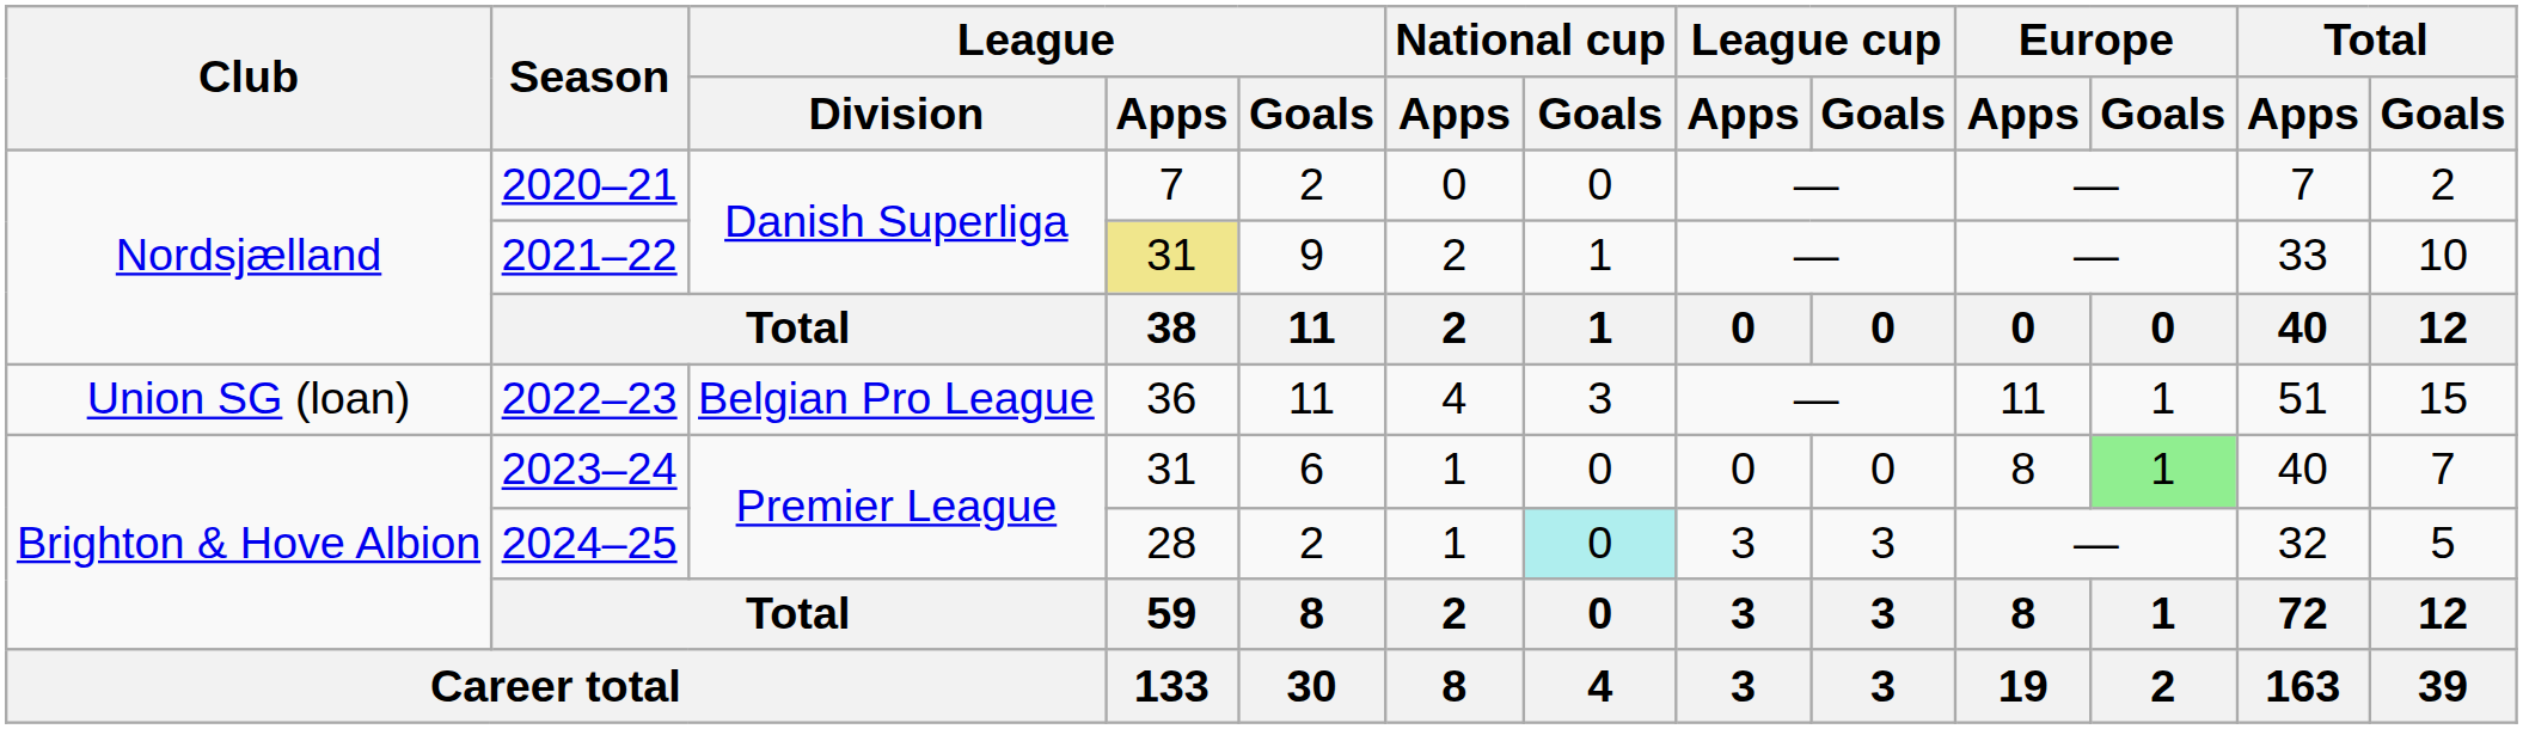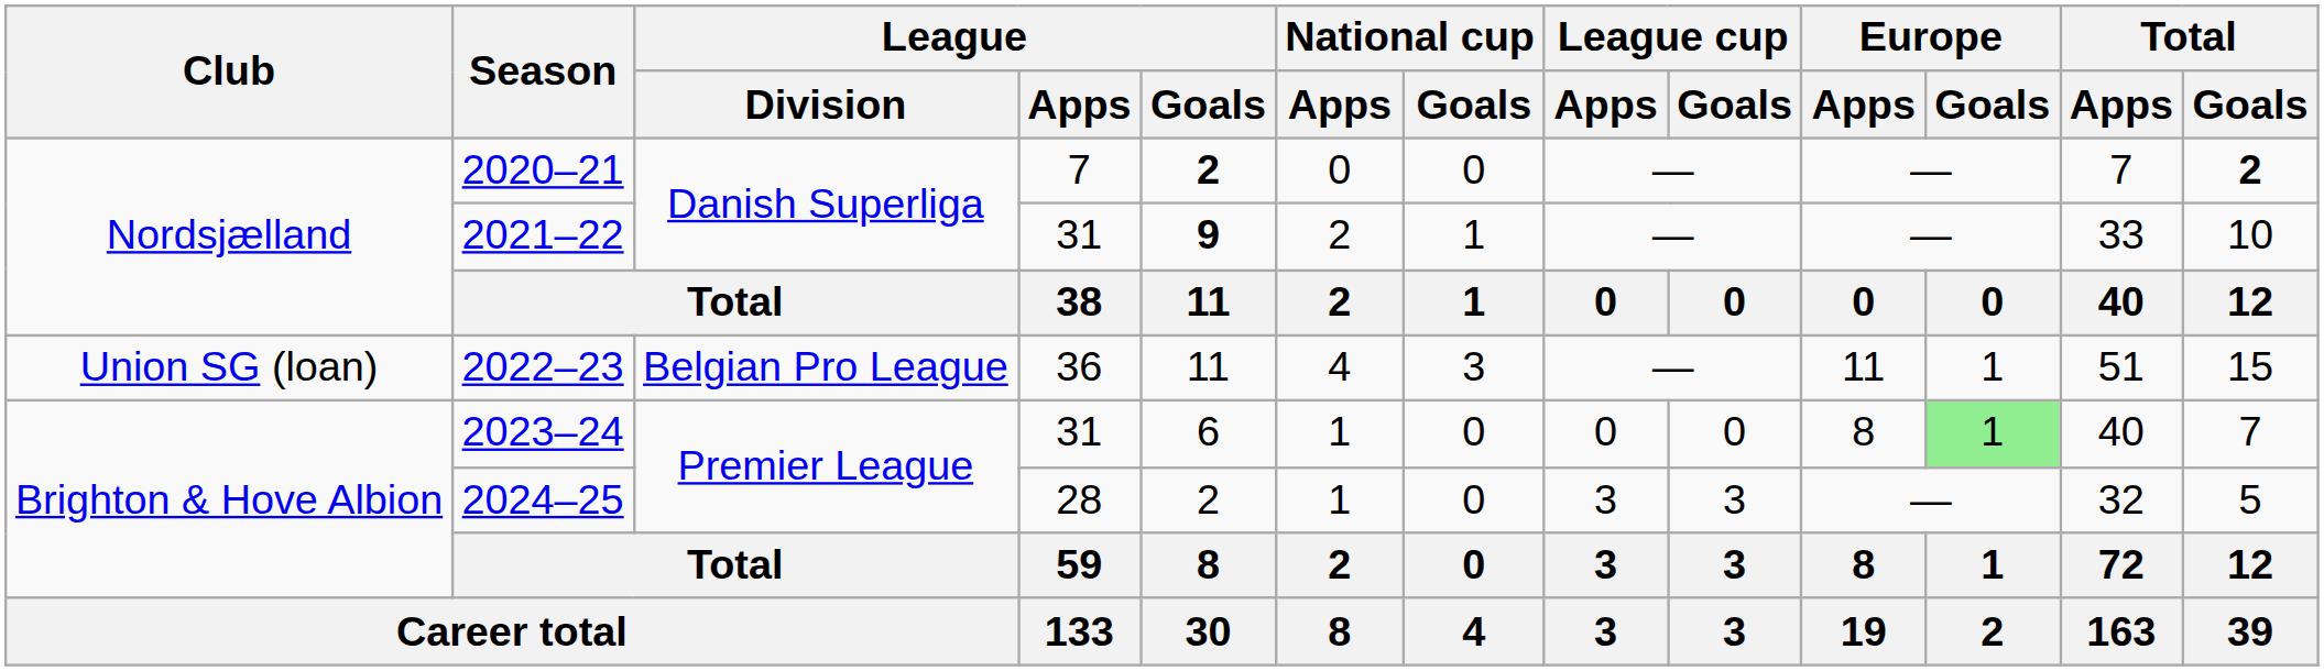2020–21 | League / Goals: normal -> bold
2020–21 | Total / Goals: normal -> bold
2021–22 | League / Apps: khaki background -> no background
2021–22 | League / Goals: normal -> bold
2024–25 | National cup / Goals: paleturquoise background -> no background
